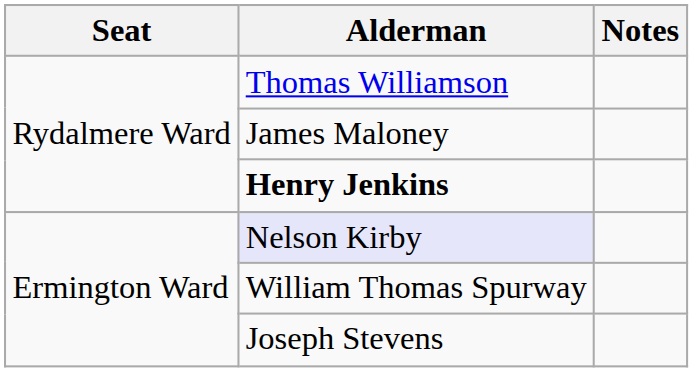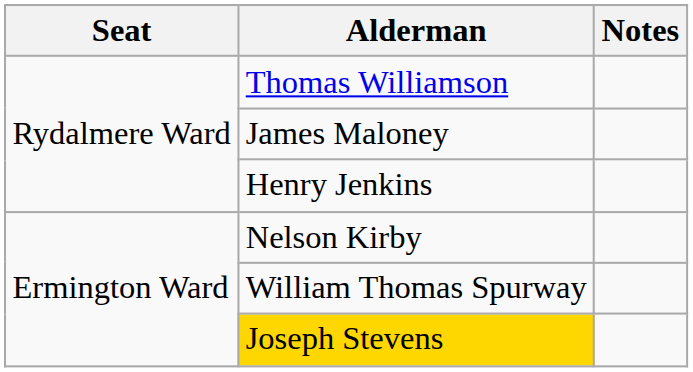Henry Jenkins | Alderman: bold -> normal
Nelson Kirby | Alderman: lavender background -> no background
Joseph Stevens | Alderman: no background -> gold background
